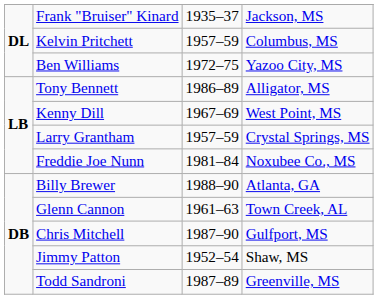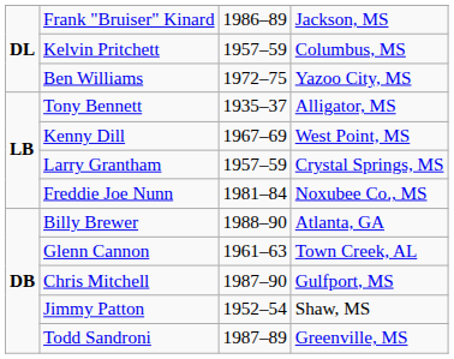Frank "Bruiser" Kinard | column 3: 1935–37 -> 1986–89
Tony Bennett | column 3: 1986–89 -> 1935–37
